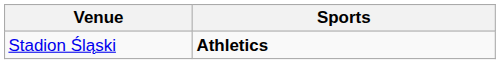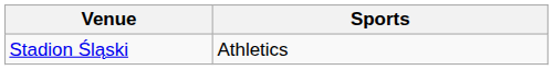Stadion Śląski | Sports: bold -> normal
